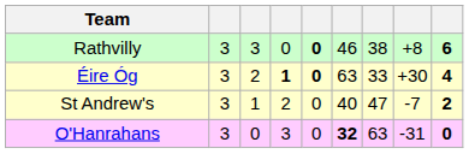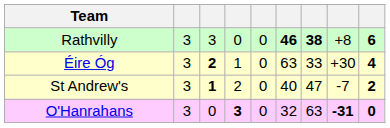Rathvilly | column 5: bold -> normal
Rathvilly | column 6: normal -> bold
Rathvilly | column 7: normal -> bold
Éire Óg | column 3: normal -> bold
Éire Óg | column 4: bold -> normal
Éire Óg | column 5: bold -> normal
St Andrew's | column 3: normal -> bold
O'Hanrahans | column 4: normal -> bold
O'Hanrahans | column 6: bold -> normal
O'Hanrahans | column 8: normal -> bold
